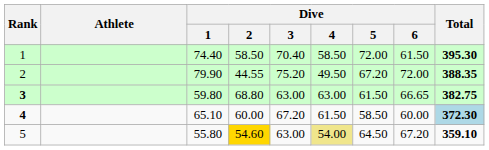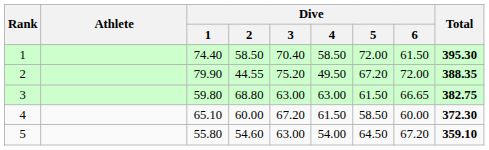row 5 | Rank: bold -> normal
row 6 | Rank: bold -> normal
row 6 | Total: lightblue background -> no background
row 7 | Dive / 2: gold background -> no background
row 7 | Dive / 4: khaki background -> no background
